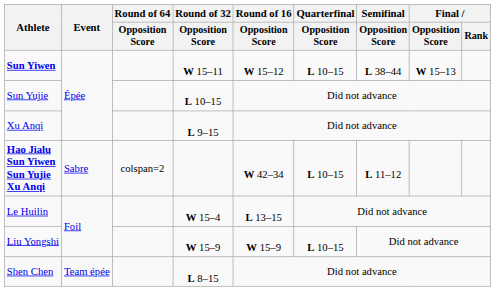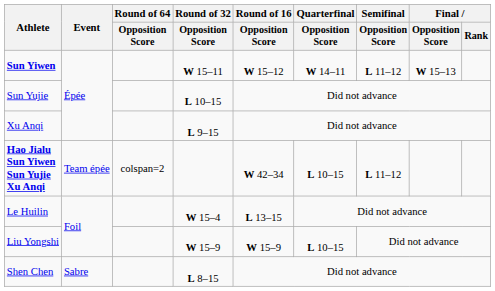Sun Yiwen | Quarterfinal / Opposition Score: L 10–15 -> W 14–11
Sun Yiwen | Semifinal / Opposition Score: L 38–44 -> L 11–12
Hao Jialu Sun Yiwen Sun Yujie Xu Anqi | Event: Sabre -> Team épée
Shen Chen | Event: Team épée -> Sabre
